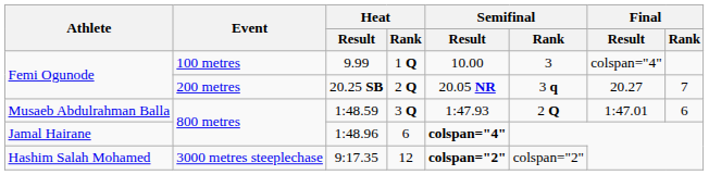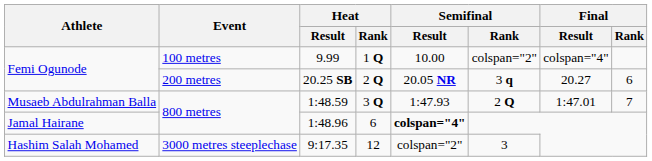9.99 | Semifinal / Rank: 3 -> colspan="2"
20.25 SB | Final / Rank: 7 -> 6
1:48.59 | Final / Rank: 6 -> 7
9:17.35 | Semifinal / Result: bold -> normal
9:17.35 | Semifinal / Rank: colspan="2" -> 3
